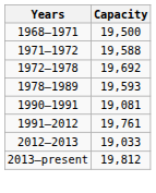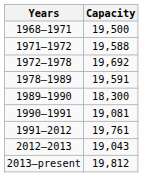1978–1989 | Capacity: 19,593 -> 19,591
+ row: 1989–1990 | 18,300
2012–2013 | Capacity: 19,033 -> 19,043
